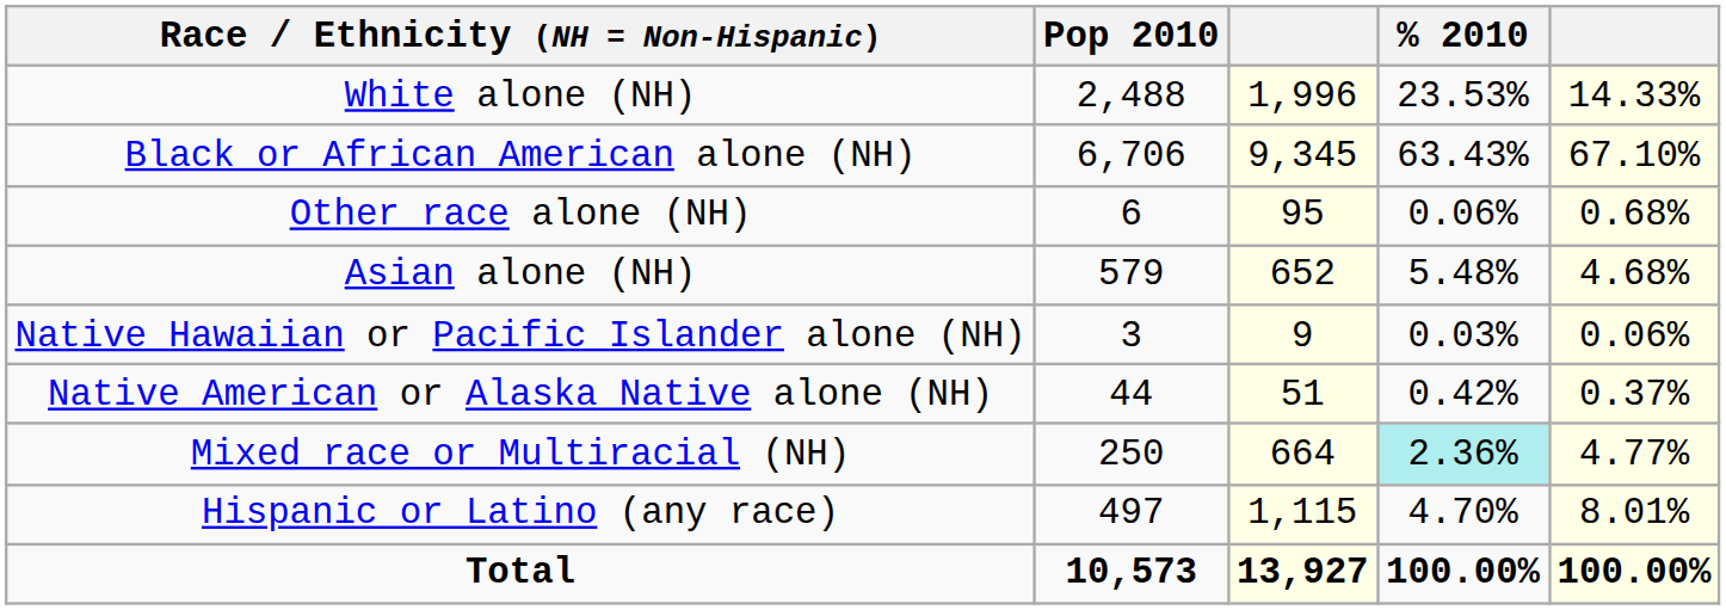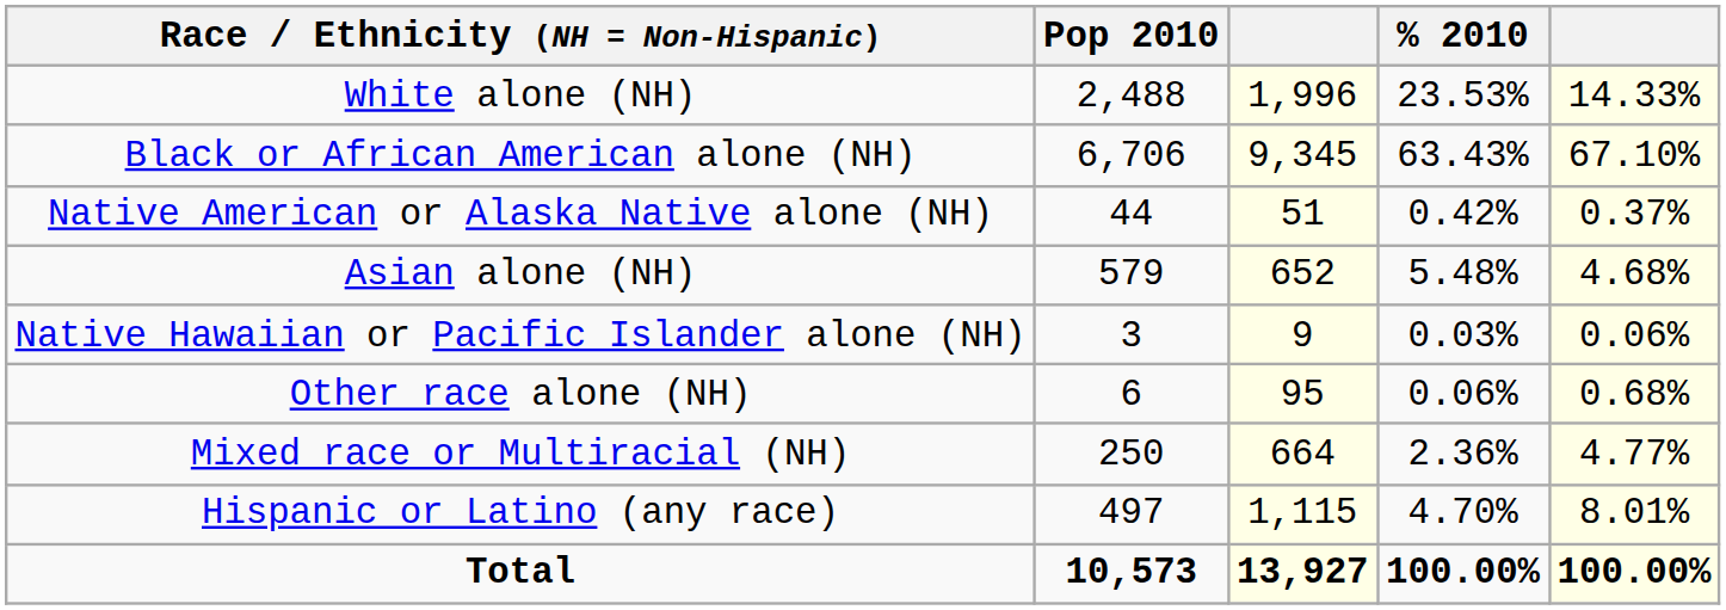rows swapped: Native American or Alaska Native alone (NH) <-> Other race alone (NH)
Mixed race or Multiracial (NH) | % 2010: paleturquoise background -> no background
